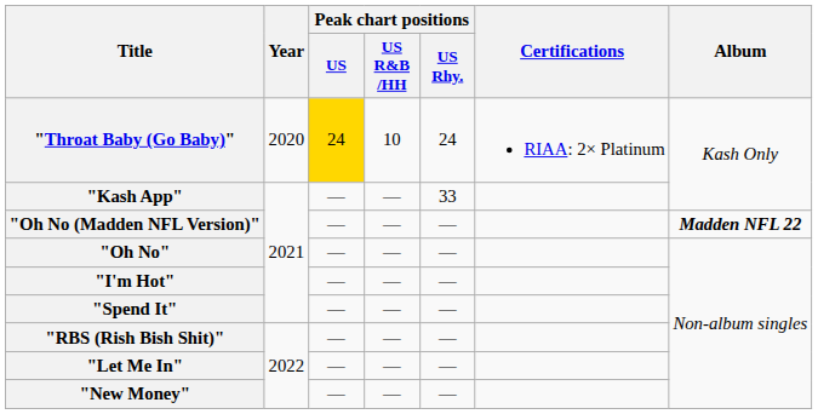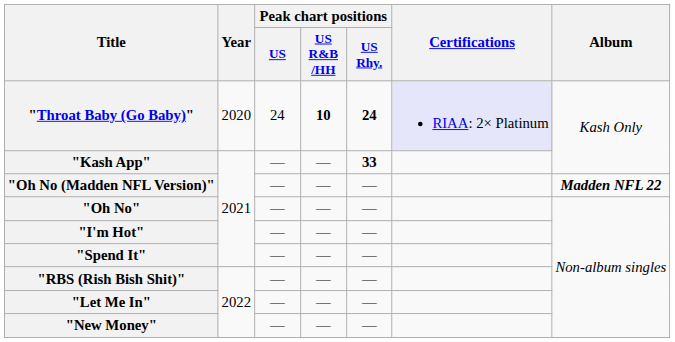"Throat Baby (Go Baby)" | Peak chart positions / US: gold background -> no background
"Throat Baby (Go Baby)" | Peak chart positions / US R&B /HH: normal -> bold
"Throat Baby (Go Baby)" | Peak chart positions / US Rhy.: normal -> bold
"Throat Baby (Go Baby)" | Certifications: no background -> lavender background
"Kash App" | Peak chart positions / US Rhy.: normal -> bold
